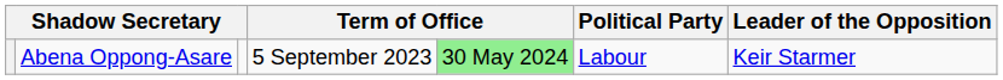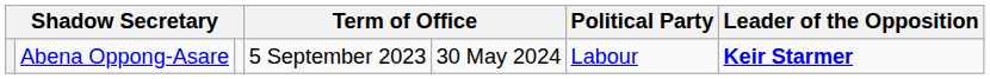Abena Oppong-Asare | column 5: lightgreen background -> no background
Abena Oppong-Asare | Leader of the Opposition: normal -> bold
